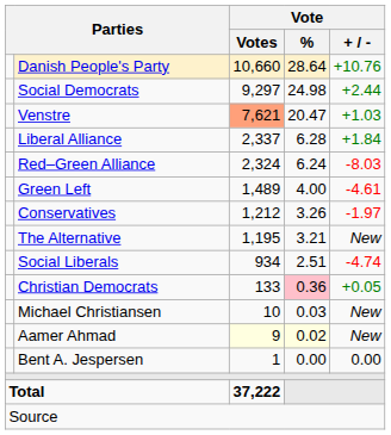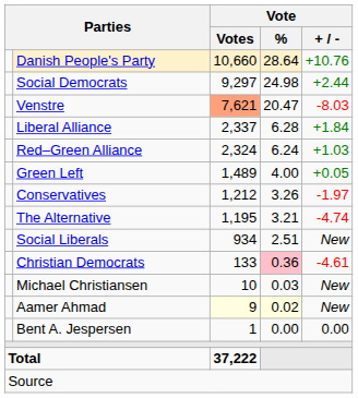Venstre | Vote / + / -: +1.03 -> -8.03
Red–Green Alliance | Vote / + / -: -8.03 -> +1.03
Green Left | Vote / + / -: -4.61 -> +0.05
The Alternative | Vote / + / -: New -> -4.74
Social Liberals | Vote / + / -: -4.74 -> New
Christian Democrats | Vote / + / -: +0.05 -> -4.61
